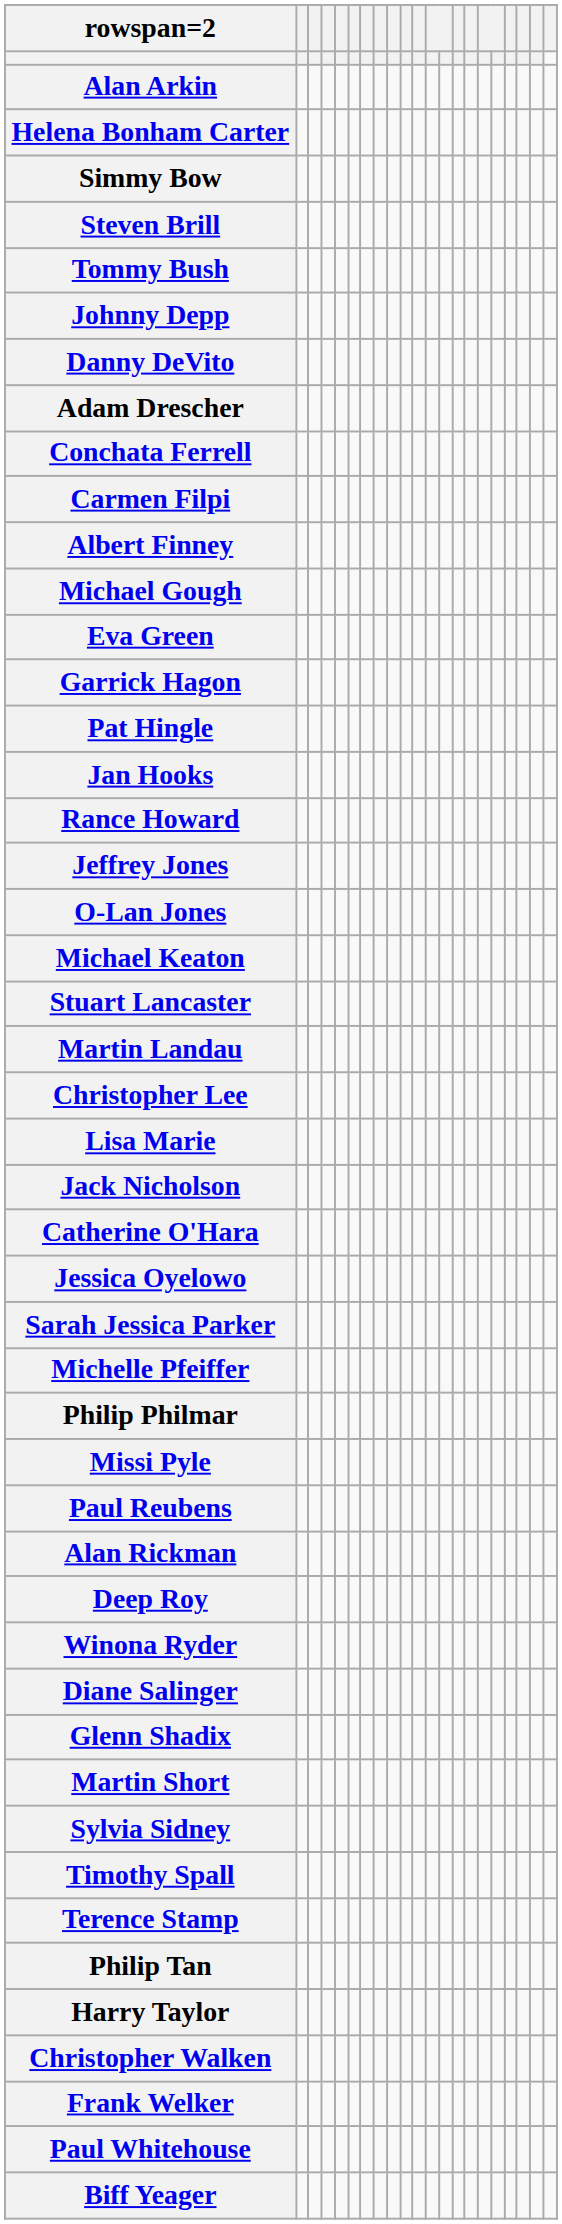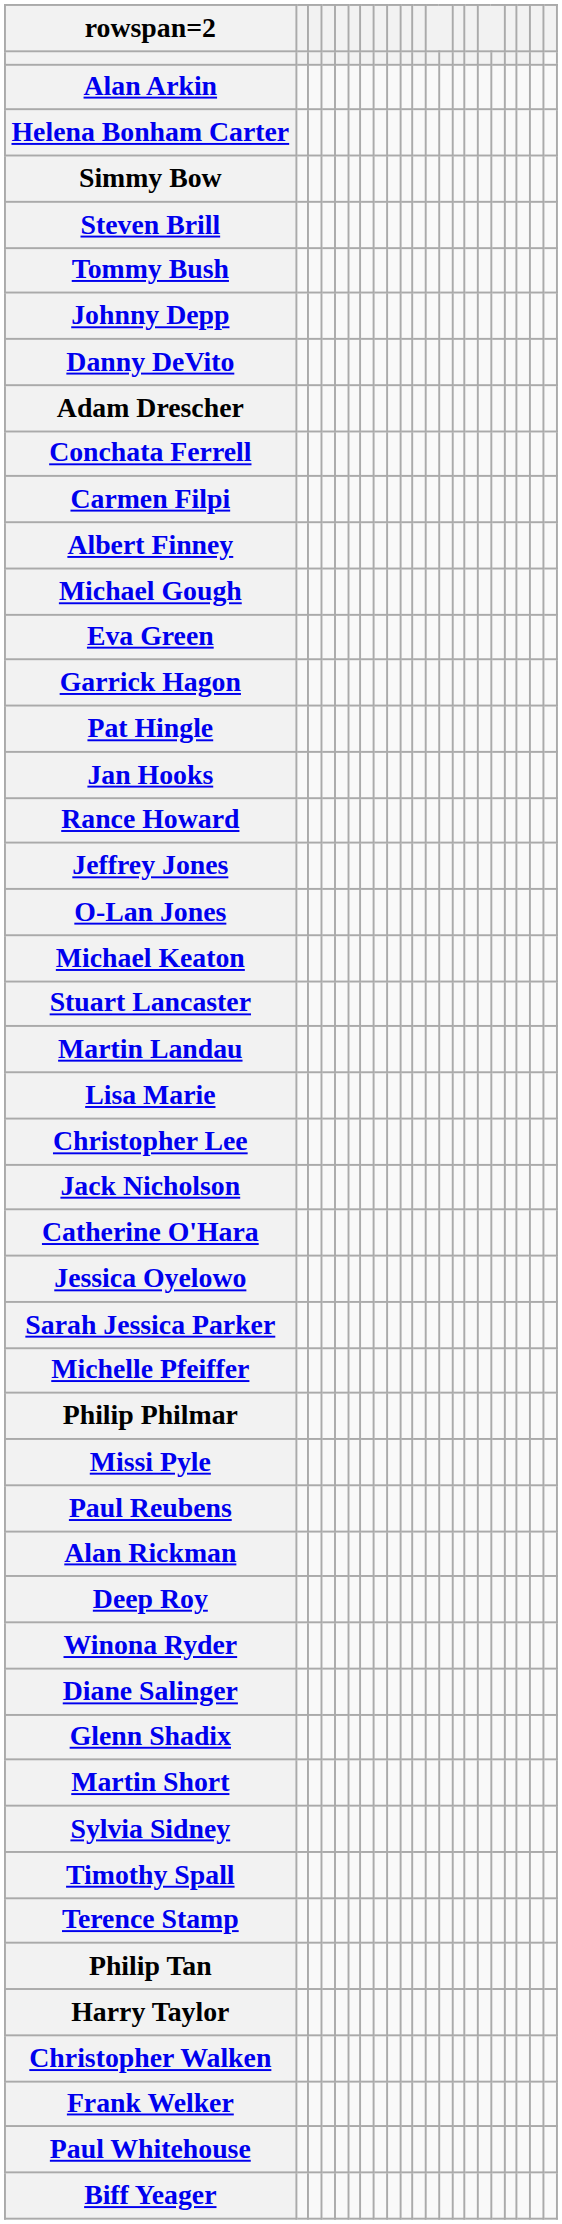rows swapped: Christopher Lee <-> Lisa Marie
